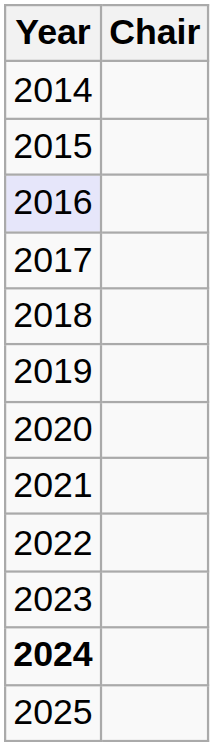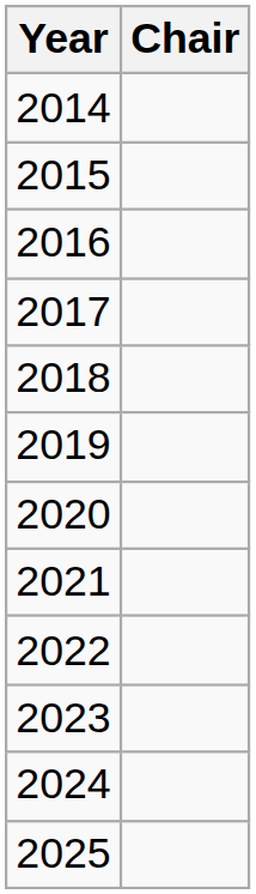2016 | Year: lavender background -> no background
2024 | Year: bold -> normal
